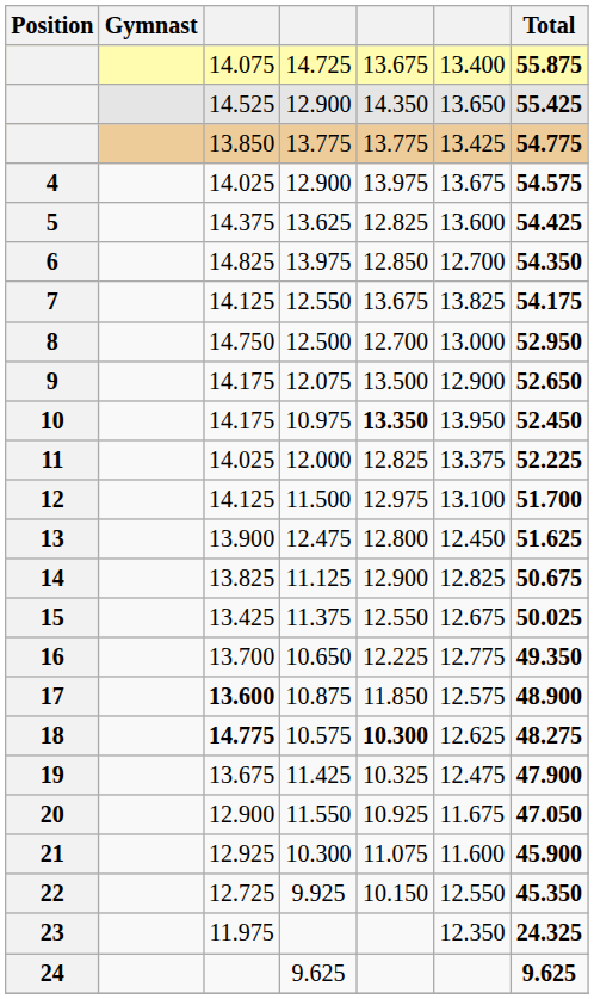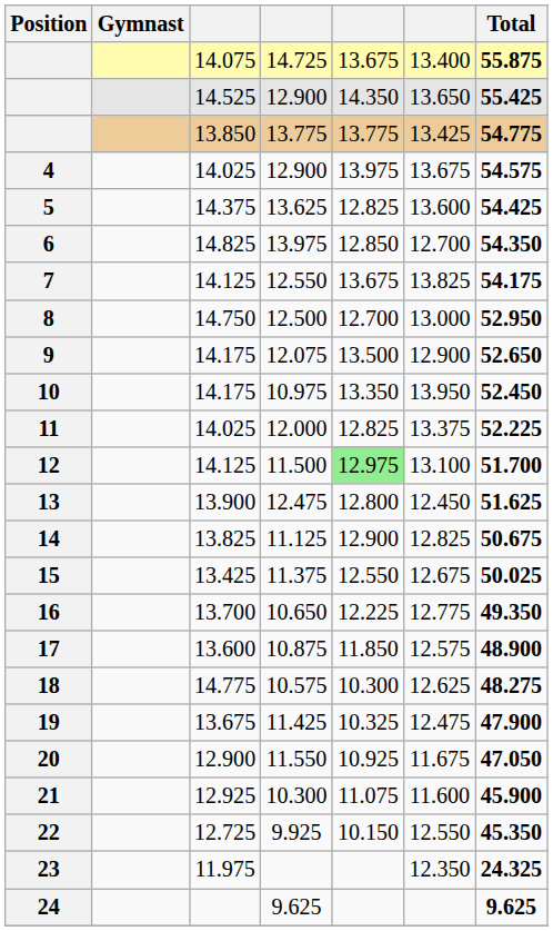10 | column 5: bold -> normal
12 | column 5: no background -> lightgreen background
17 | column 3: bold -> normal
18 | column 3: bold -> normal
18 | column 5: bold -> normal
